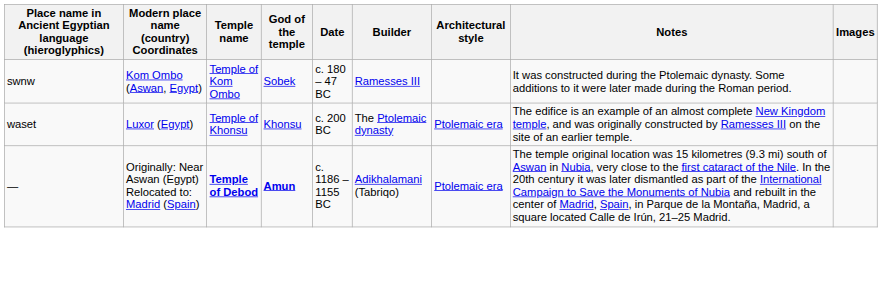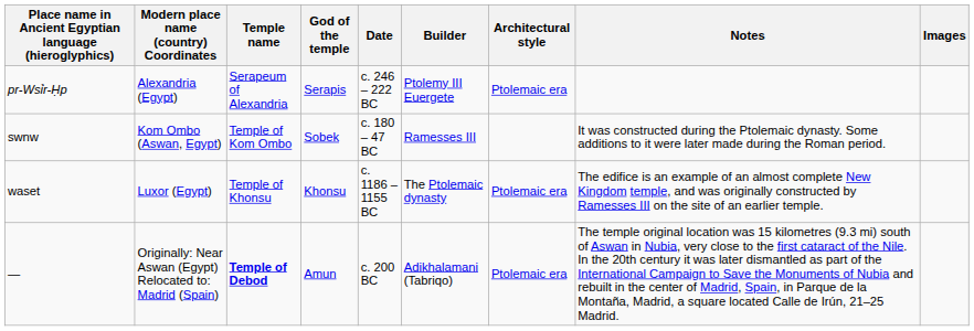+ row: pr-Wsỉr-Ḥp | Alexandria (Egypt) | Serapeum of Alexandria | Serapis | c. 246 – 222 BC | Ptolemy III Euergete | Ptolemaic era
waset | Date: c. 200 BC -> c. 1186 – 1155 BC
— | God of the temple: bold -> normal
— | Date: c. 1186 – 1155 BC -> c. 200 BC
